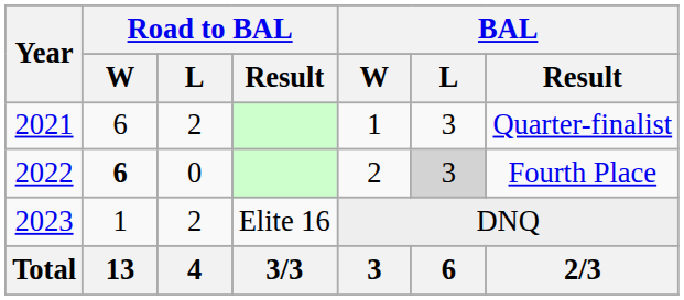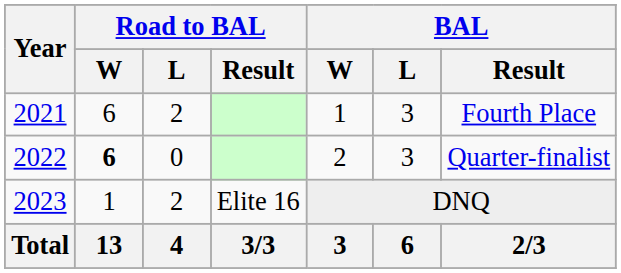2021 | BAL / Result: Quarter-finalist -> Fourth Place
2022 | BAL / L: lightgrey background -> no background
2022 | BAL / Result: Fourth Place -> Quarter-finalist
